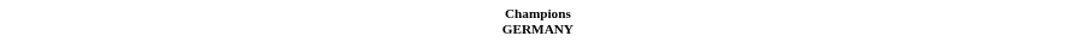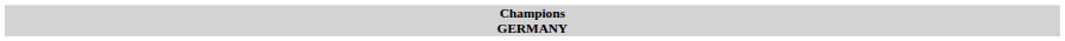row 1 | column 1: no background -> lightgrey background
